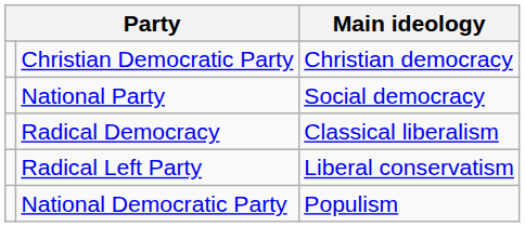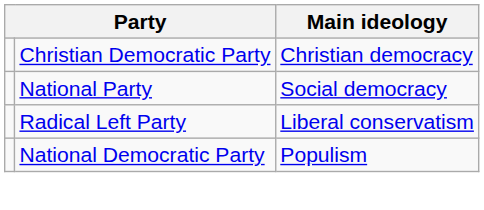- row: Radical Democracy | Classical liberalism
